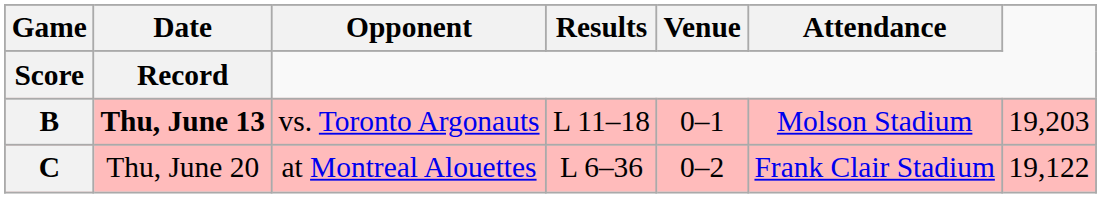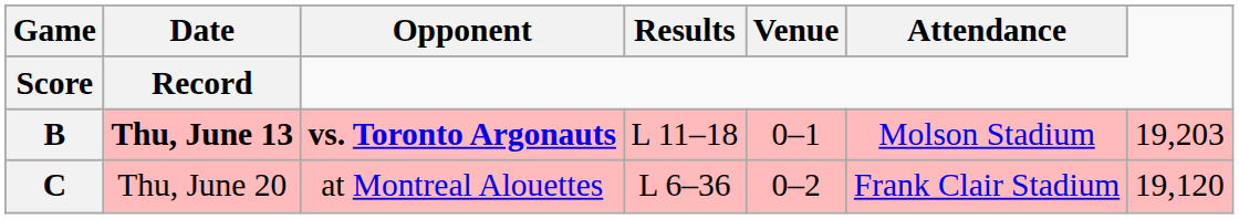B | Opponent: normal -> bold
C | column 7: 19,122 -> 19,120
